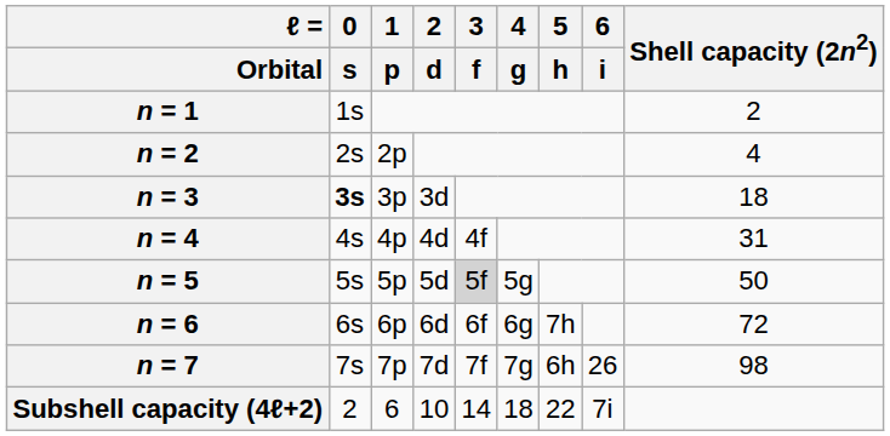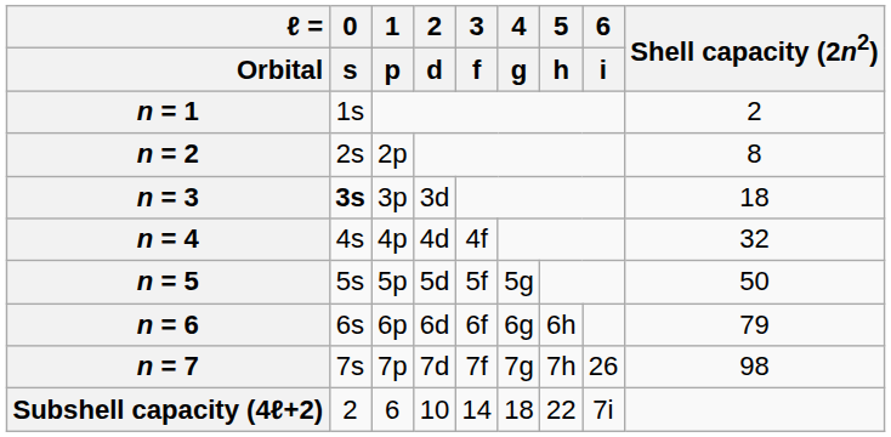n = 2 | Shell capacity (2n2): 4 -> 8
n = 4 | Shell capacity (2n2): 31 -> 32
n = 5 | 3 / f: lightgrey background -> no background
n = 6 | 5 / h: 7h -> 6h
n = 6 | Shell capacity (2n2): 72 -> 79
n = 7 | 5 / h: 6h -> 7h
